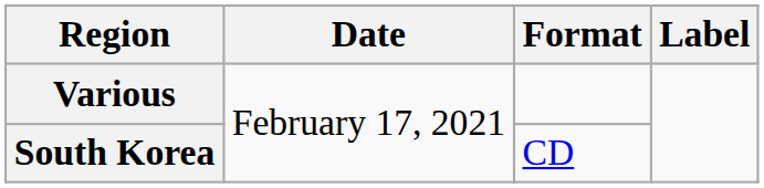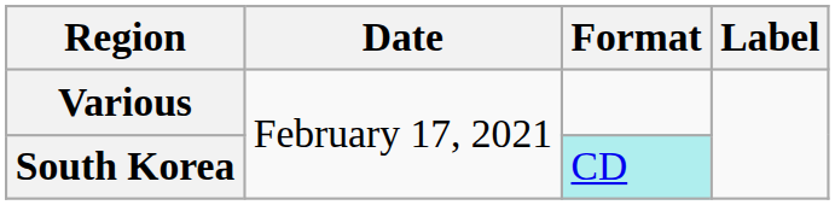South Korea | Format: no background -> paleturquoise background
